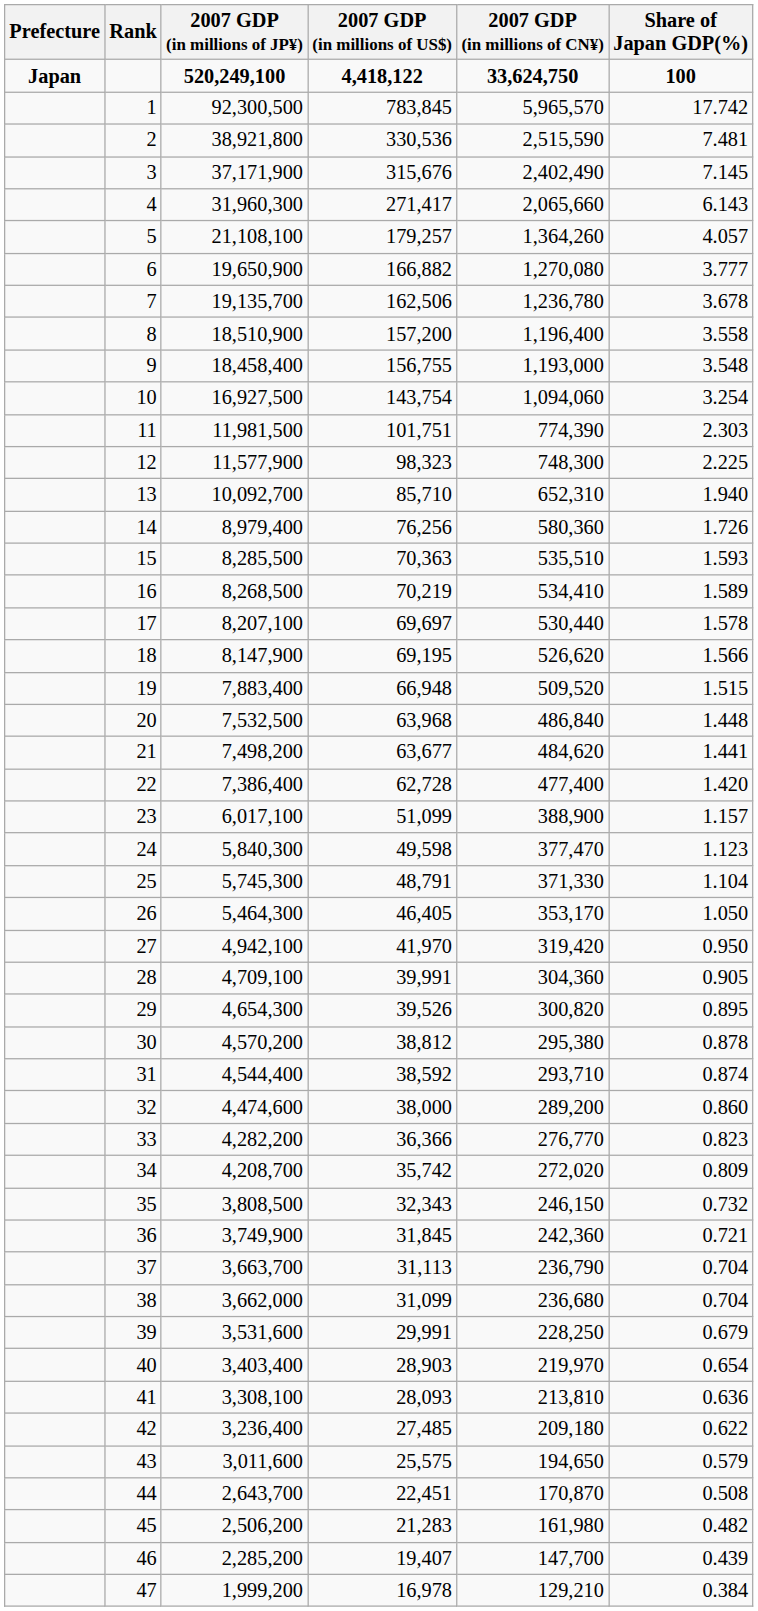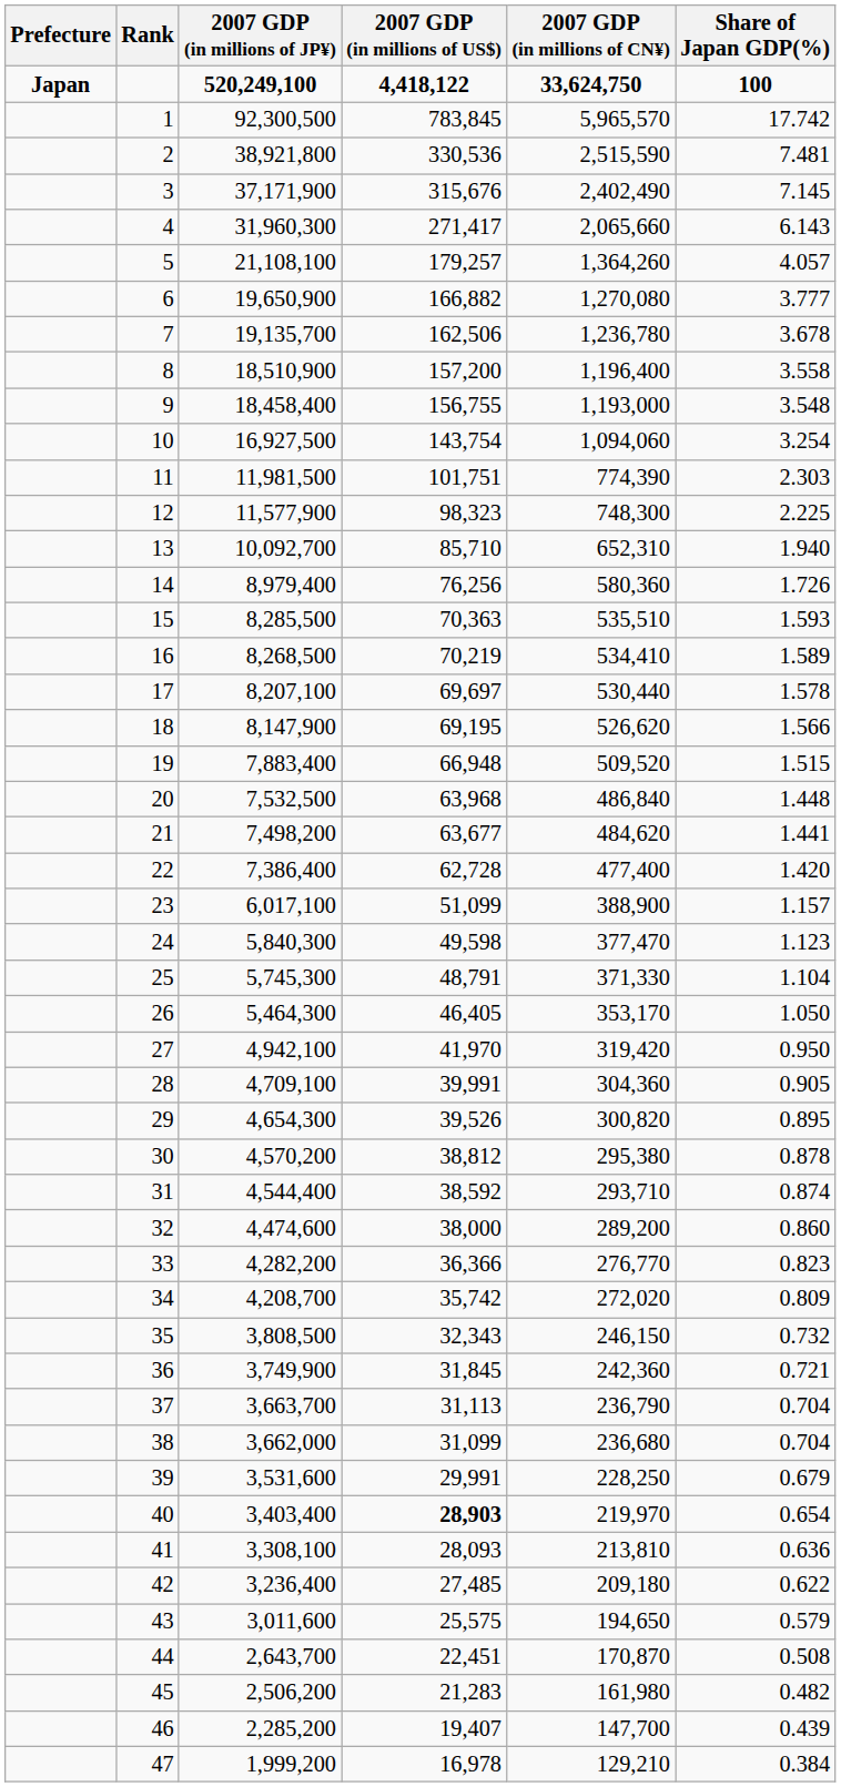40 | 2007 GDP (in millions of US$): normal -> bold
